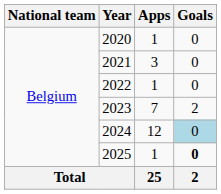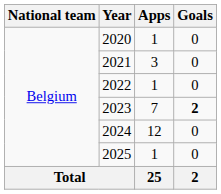2023 | Goals: normal -> bold
2024 | Goals: lightblue background -> no background
2025 | Goals: bold -> normal
